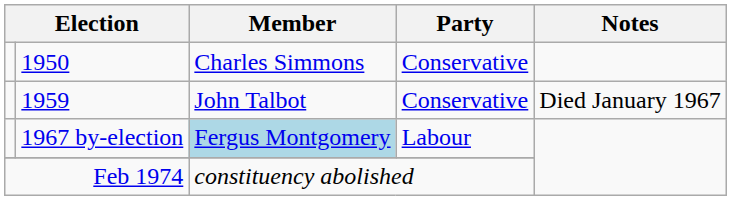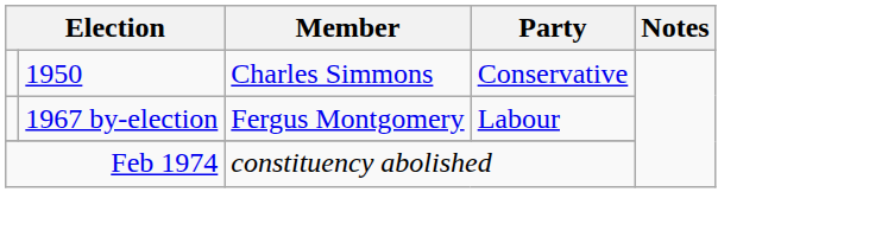- row: 1959 | John Talbot | Conservative | Died January 1967
1967 by-election | Member: lightblue background -> no background
